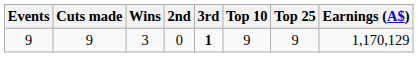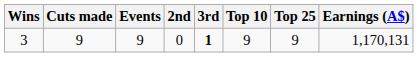columns swapped: Events <-> Wins
row 2 | Earnings (A$): 1,170,129 -> 1,170,131
